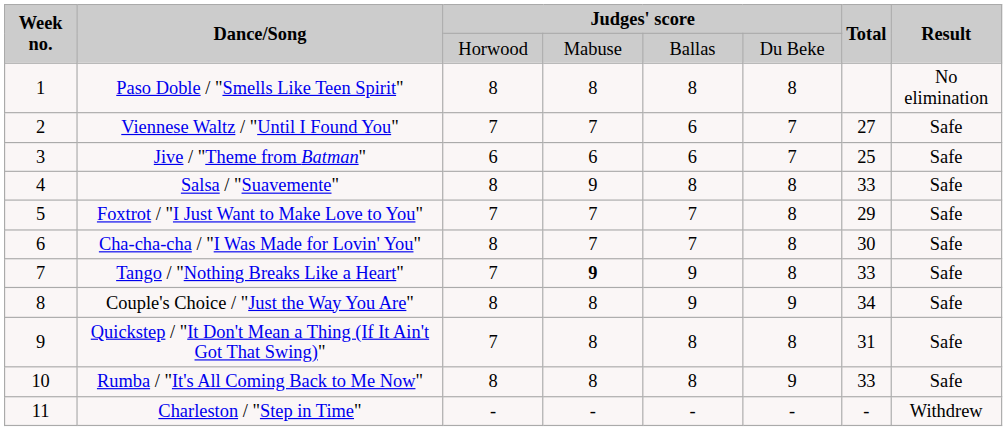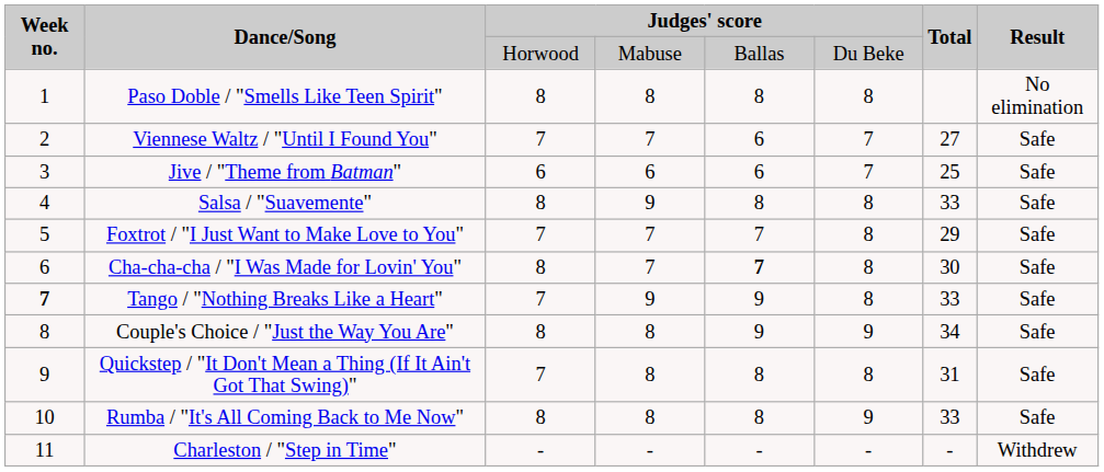Cha-cha-cha / "I Was Made for Lovin' You" | column 5: normal -> bold
Tango / "Nothing Breaks Like a Heart" | Week no.: normal -> bold
Tango / "Nothing Breaks Like a Heart" | column 4: bold -> normal
